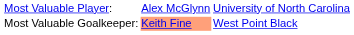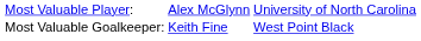Most Valuable Goalkeeper: | column 2: lightsalmon background -> no background
